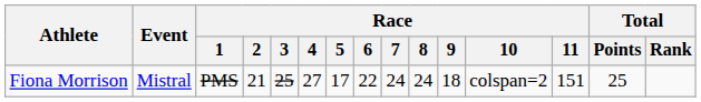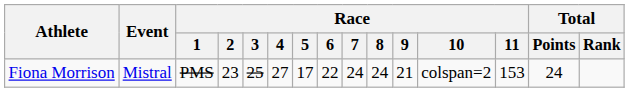Fiona Morrison | Race / 2: 21 -> 23
Fiona Morrison | Race / 9: 18 -> 21
Fiona Morrison | Race / 11: 151 -> 153
Fiona Morrison | Total / Points: 25 -> 24
